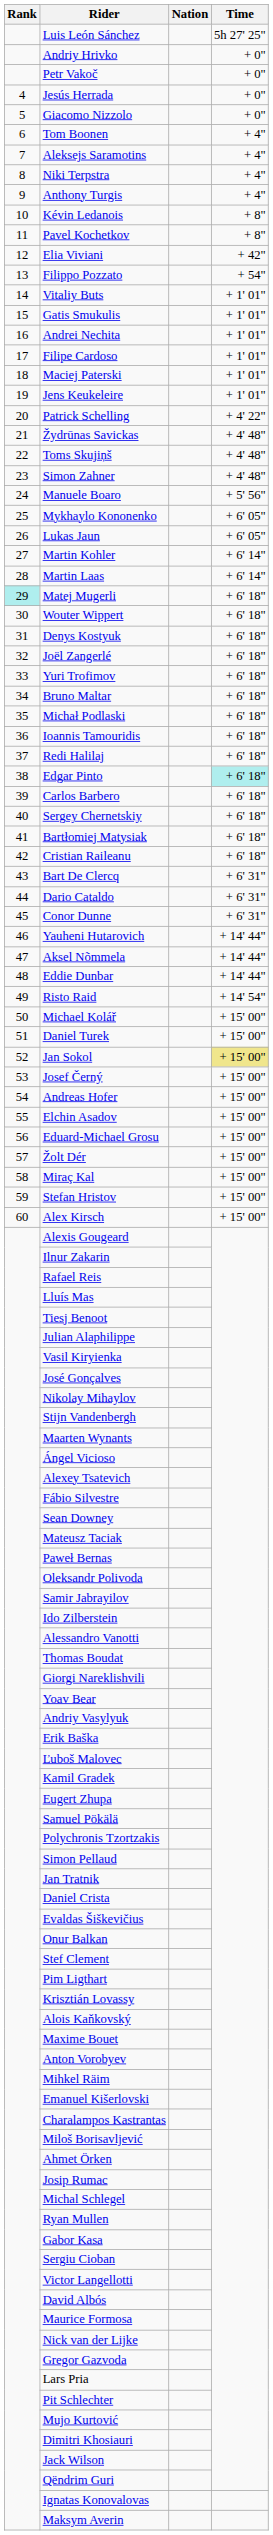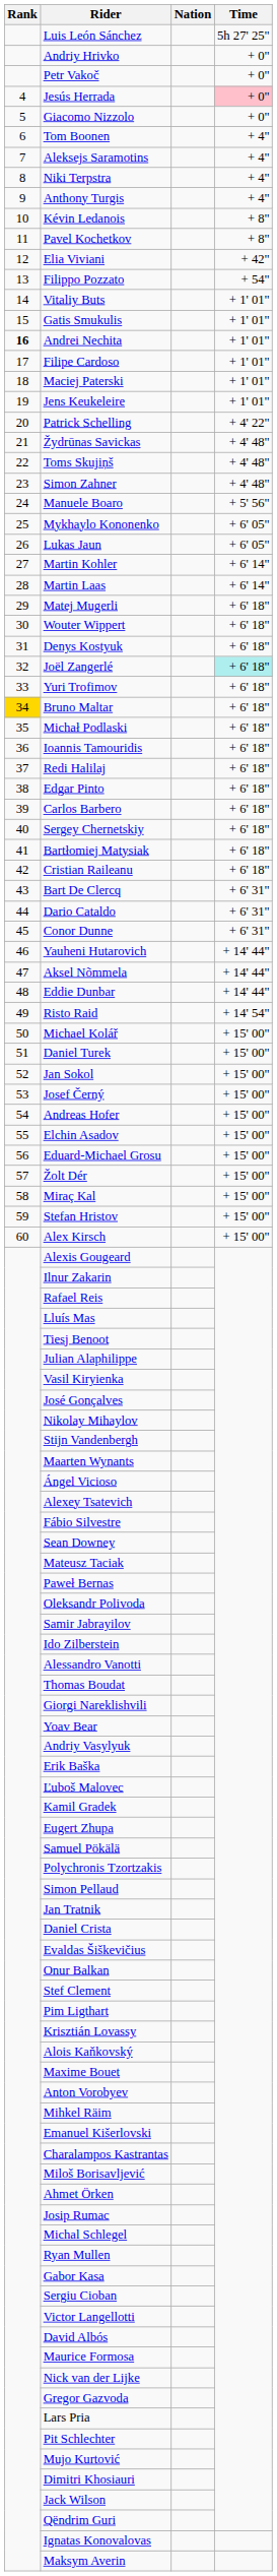Jesús Herrada | Time: no background -> pink background
Andrei Nechita | Rank: normal -> bold
Matej Mugerli | Rank: paleturquoise background -> no background
Joël Zangerlé | Time: no background -> paleturquoise background
Bruno Maltar | Rank: no background -> gold background
Edgar Pinto | Time: paleturquoise background -> no background
Jan Sokol | Time: khaki background -> no background
